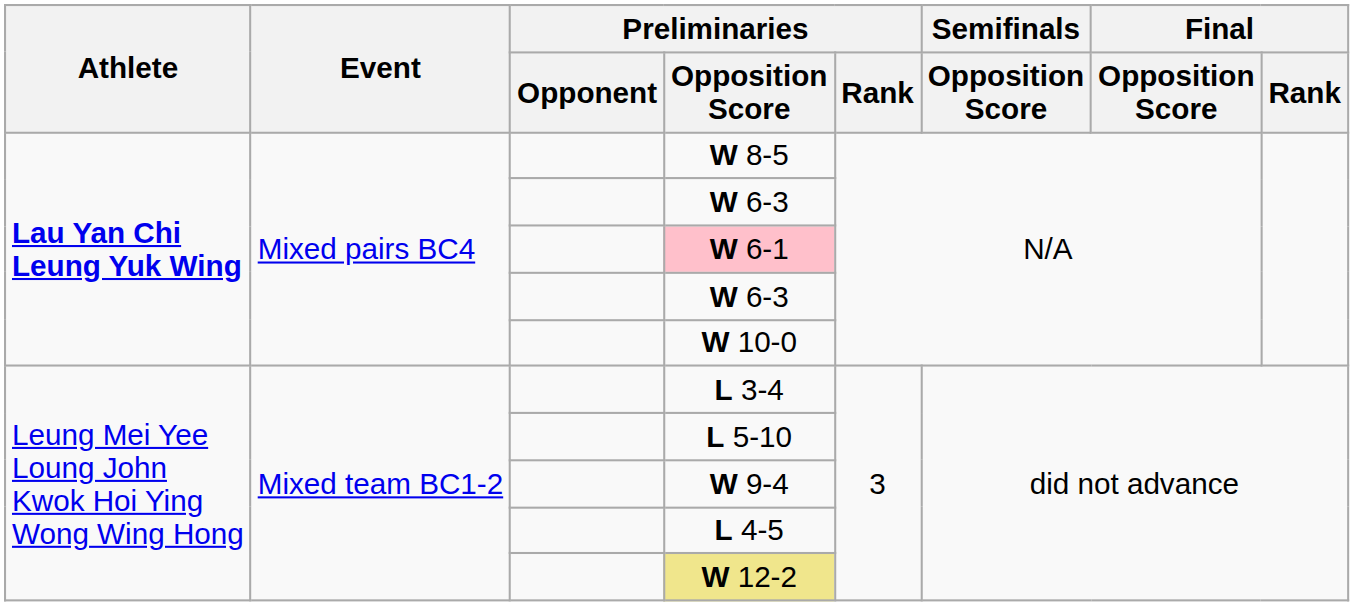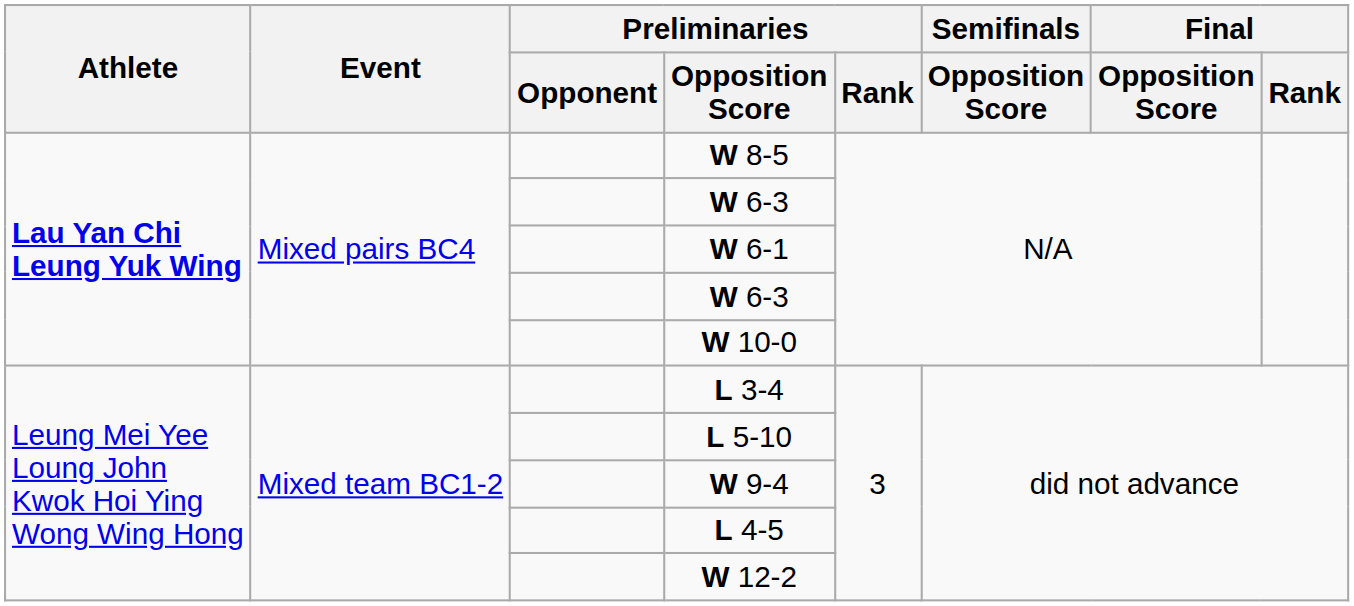W 6-1 | Preliminaries / Opposition Score: pink background -> no background
W 12-2 | Preliminaries / Opposition Score: khaki background -> no background
